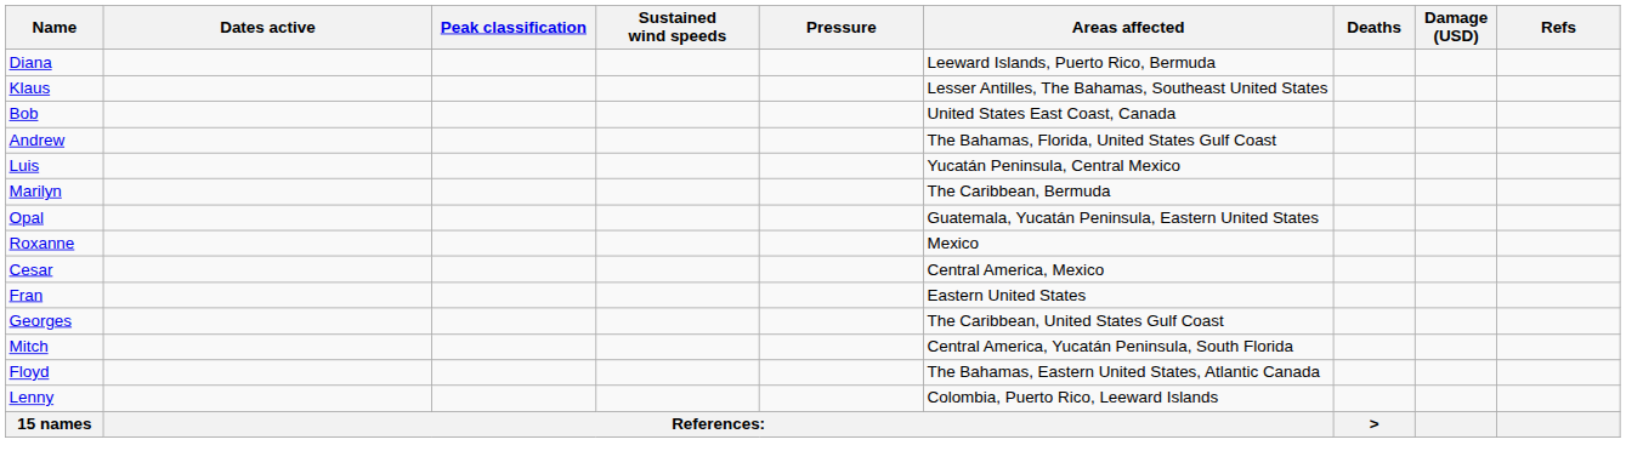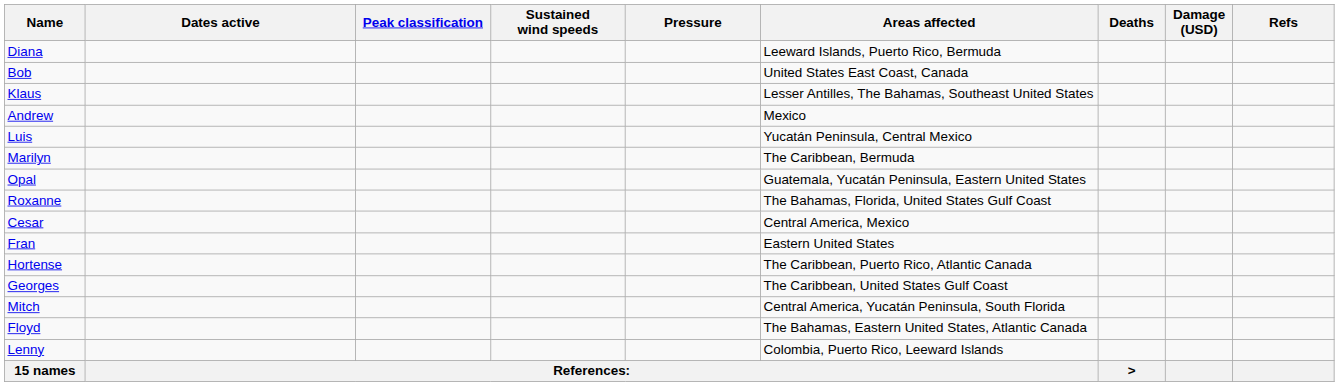rows swapped: Klaus <-> Bob
Andrew | Areas affected: The Bahamas, Florida, United States Gulf Coast -> Mexico
Roxanne | Areas affected: Mexico -> The Bahamas, Florida, United States Gulf Coast
+ row: Hortense | The Caribbean, Puerto Rico, Atlantic Canada
